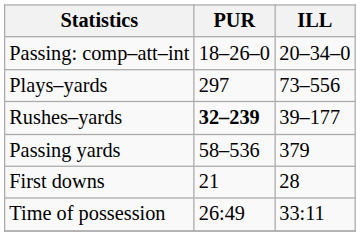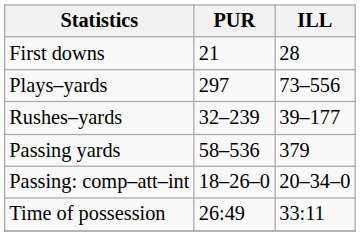rows swapped: First downs <-> Passing: comp–att–int
Rushes–yards | PUR: bold -> normal
